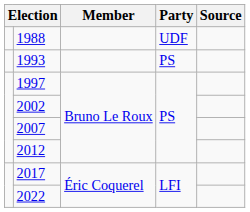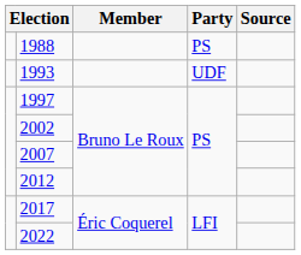1988 | Party: UDF -> PS
1993 | Party: PS -> UDF
